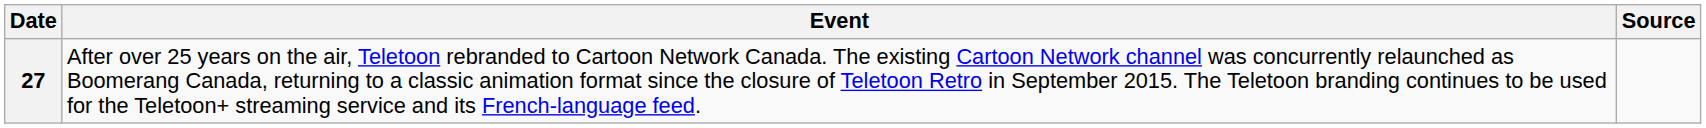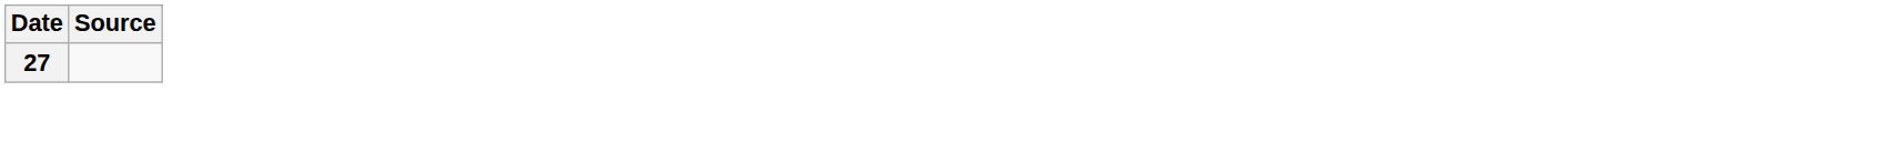- column: Event | After over 25 years on the air, Teletoon rebranded to Cartoon Network Canada. The existing Cartoon Network channel was concurrently relaunched as Boomerang Canada, returning to a classic animation format since the closure of Teletoon Retro in September 2015. The Teletoon branding continues to be used for the Teletoon+ streaming service and its French-language feed.
